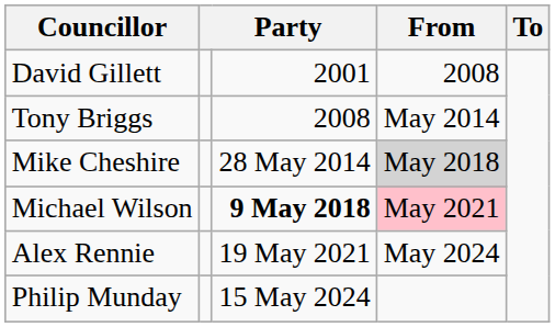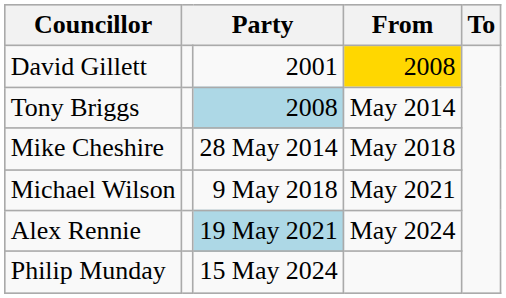David Gillett | From: no background -> gold background
Tony Briggs | column 3: no background -> lightblue background
Mike Cheshire | From: lightgrey background -> no background
Michael Wilson | column 3: bold -> normal
Michael Wilson | From: pink background -> no background
Alex Rennie | column 3: no background -> lightblue background
